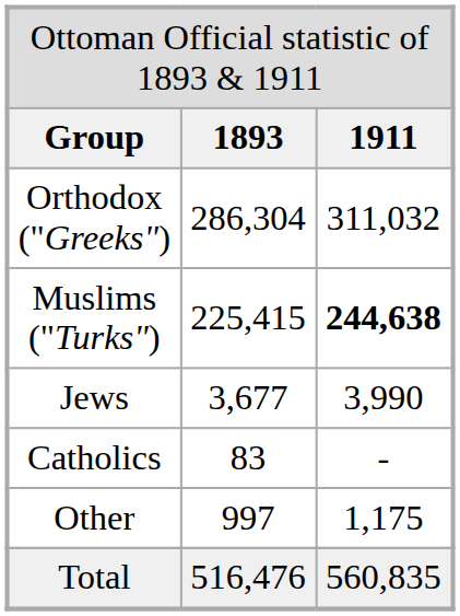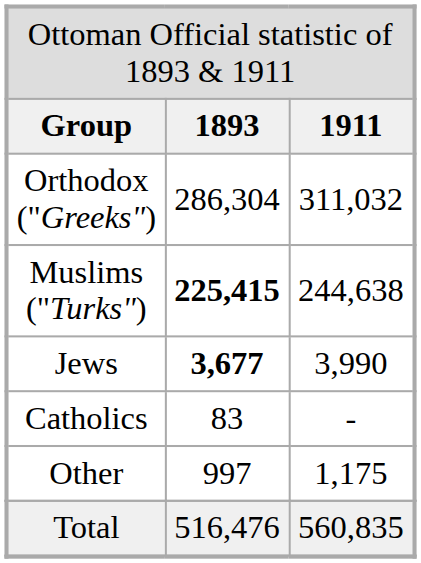Muslims ("Turks") | column 2: normal -> bold
Muslims ("Turks") | column 3: bold -> normal
Jews | column 2: normal -> bold
